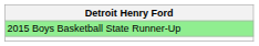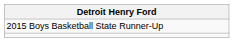2015 Boys Basketball State Runner-Up | column 1: lightgreen background -> no background
